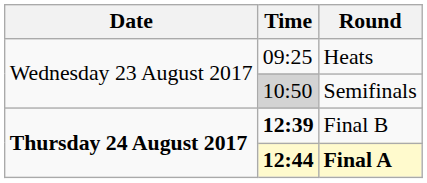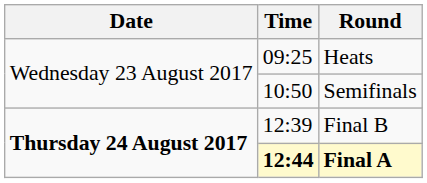Semifinals | Time: lightgrey background -> no background
Final B | Time: bold -> normal
